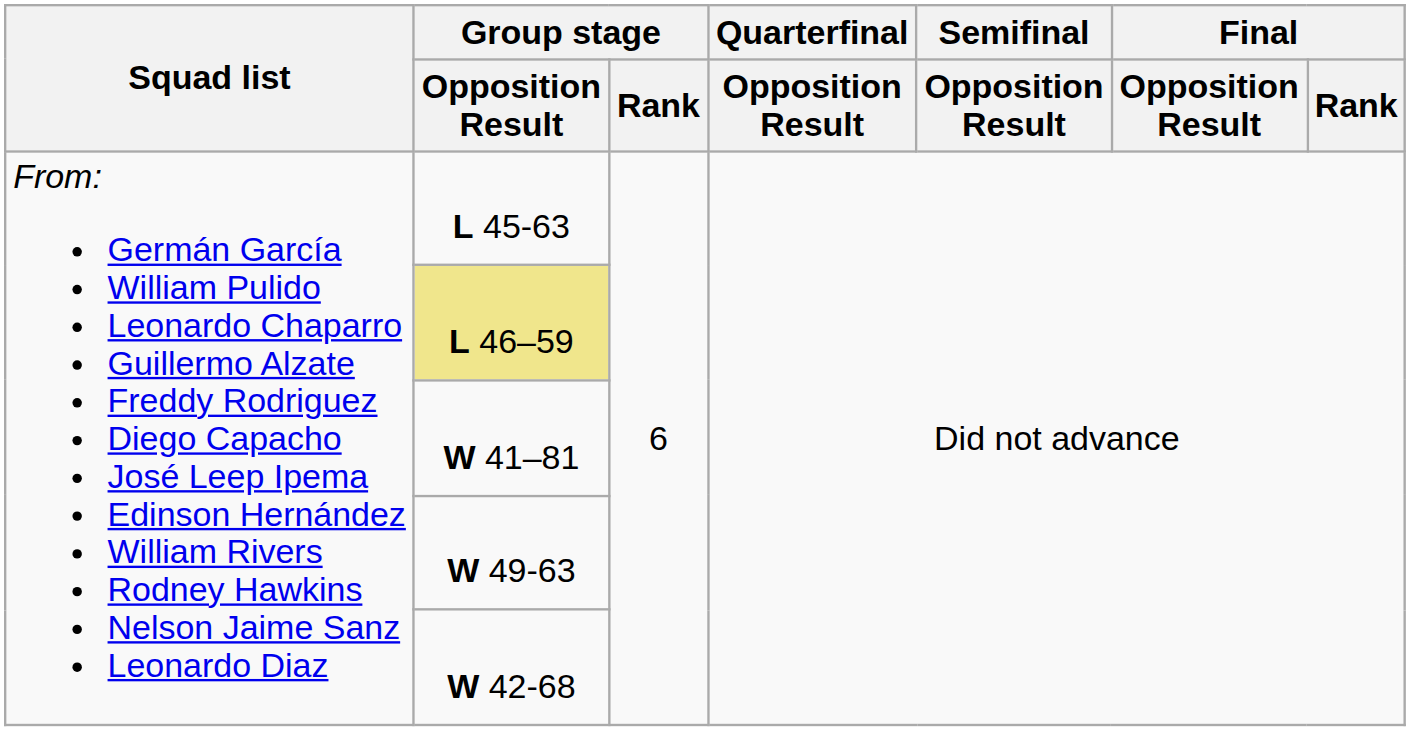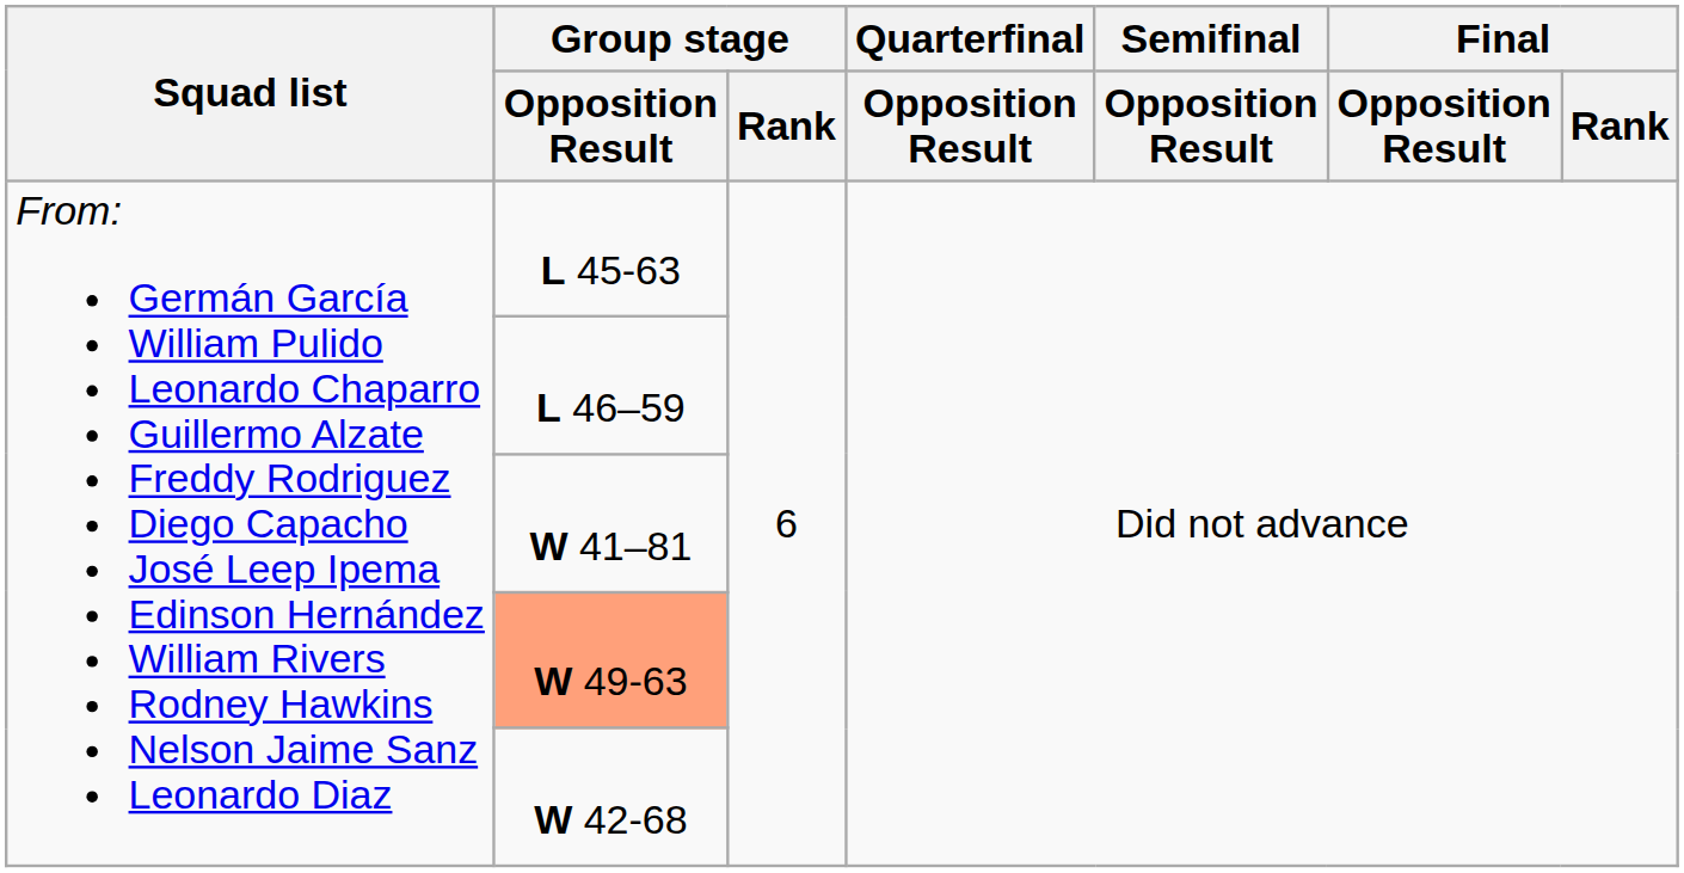L 46–59 | Group stage / Opposition Result: khaki background -> no background
W 49-63 | Group stage / Opposition Result: no background -> lightsalmon background
